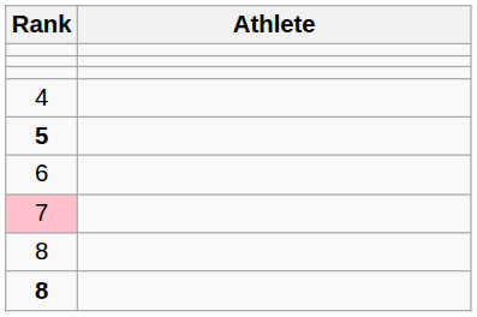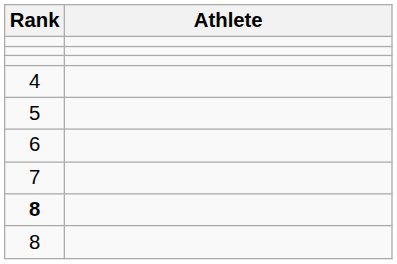row 6 | Rank: bold -> normal
row 8 | Rank: pink background -> no background
row 9 | Rank: normal -> bold
row 10 | Rank: bold -> normal
